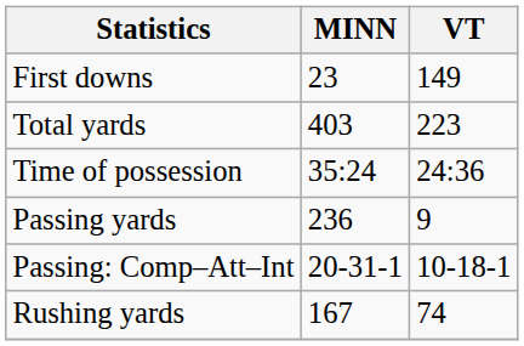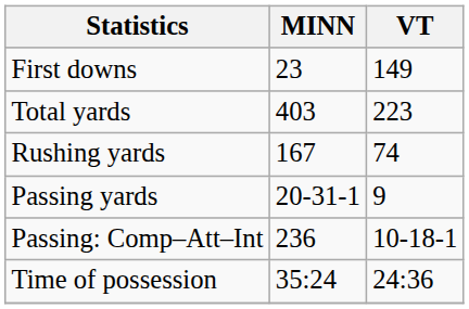rows swapped: Rushing yards <-> Time of possession
Passing yards | MINN: 236 -> 20-31-1
Passing: Comp–Att–Int | MINN: 20-31-1 -> 236
